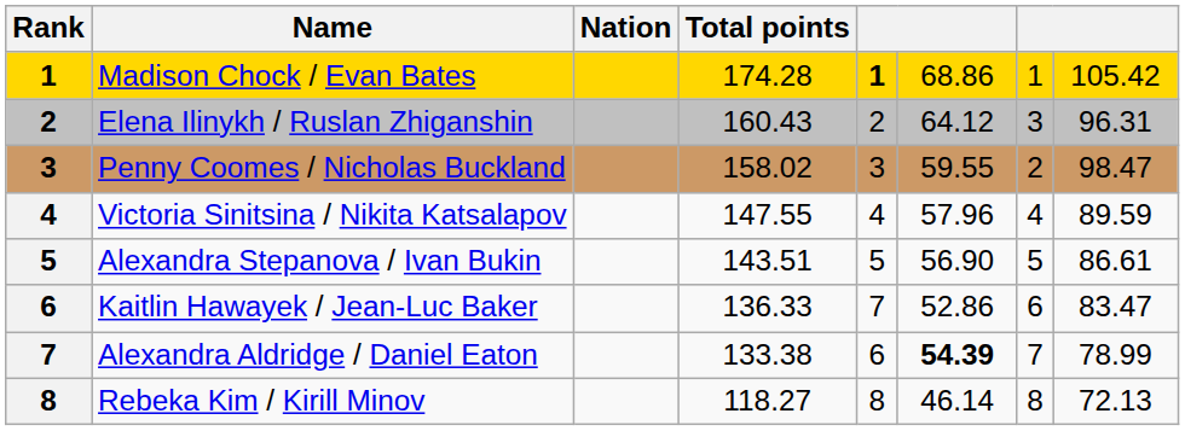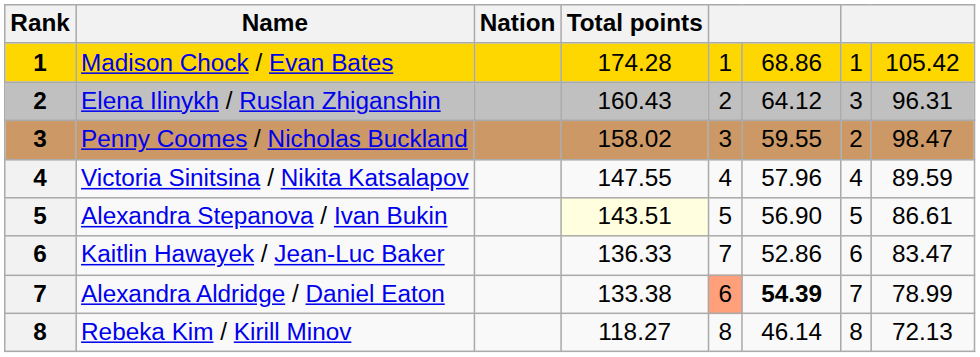Madison Chock / Evan Bates | column 5: bold -> normal
Alexandra Stepanova / Ivan Bukin | Total points: no background -> lightyellow background
Alexandra Aldridge / Daniel Eaton | column 5: no background -> lightsalmon background
